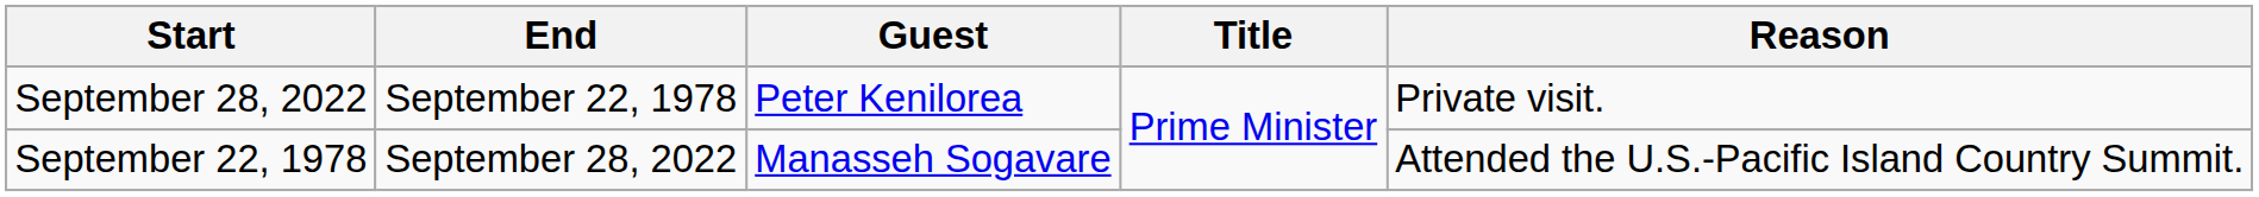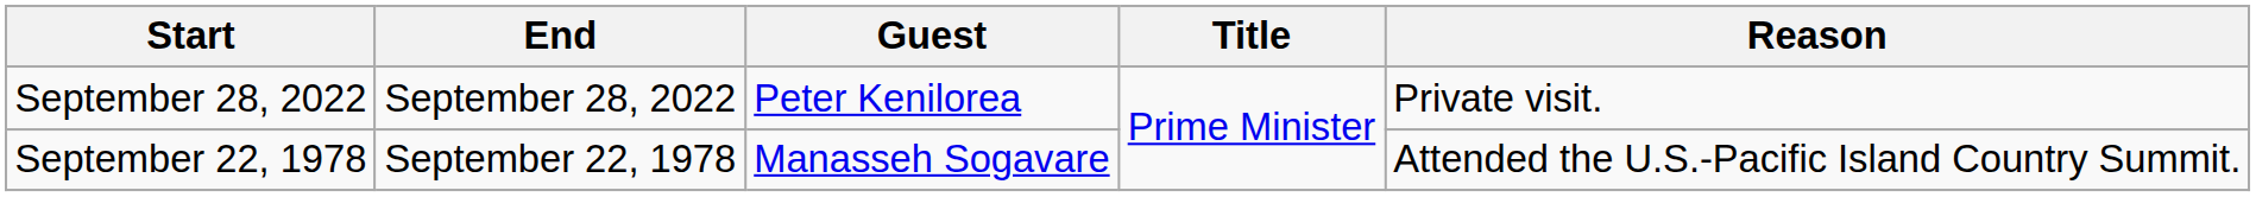row 2 | End: September 22, 1978 -> September 28, 2022
row 3 | End: September 28, 2022 -> September 22, 1978
